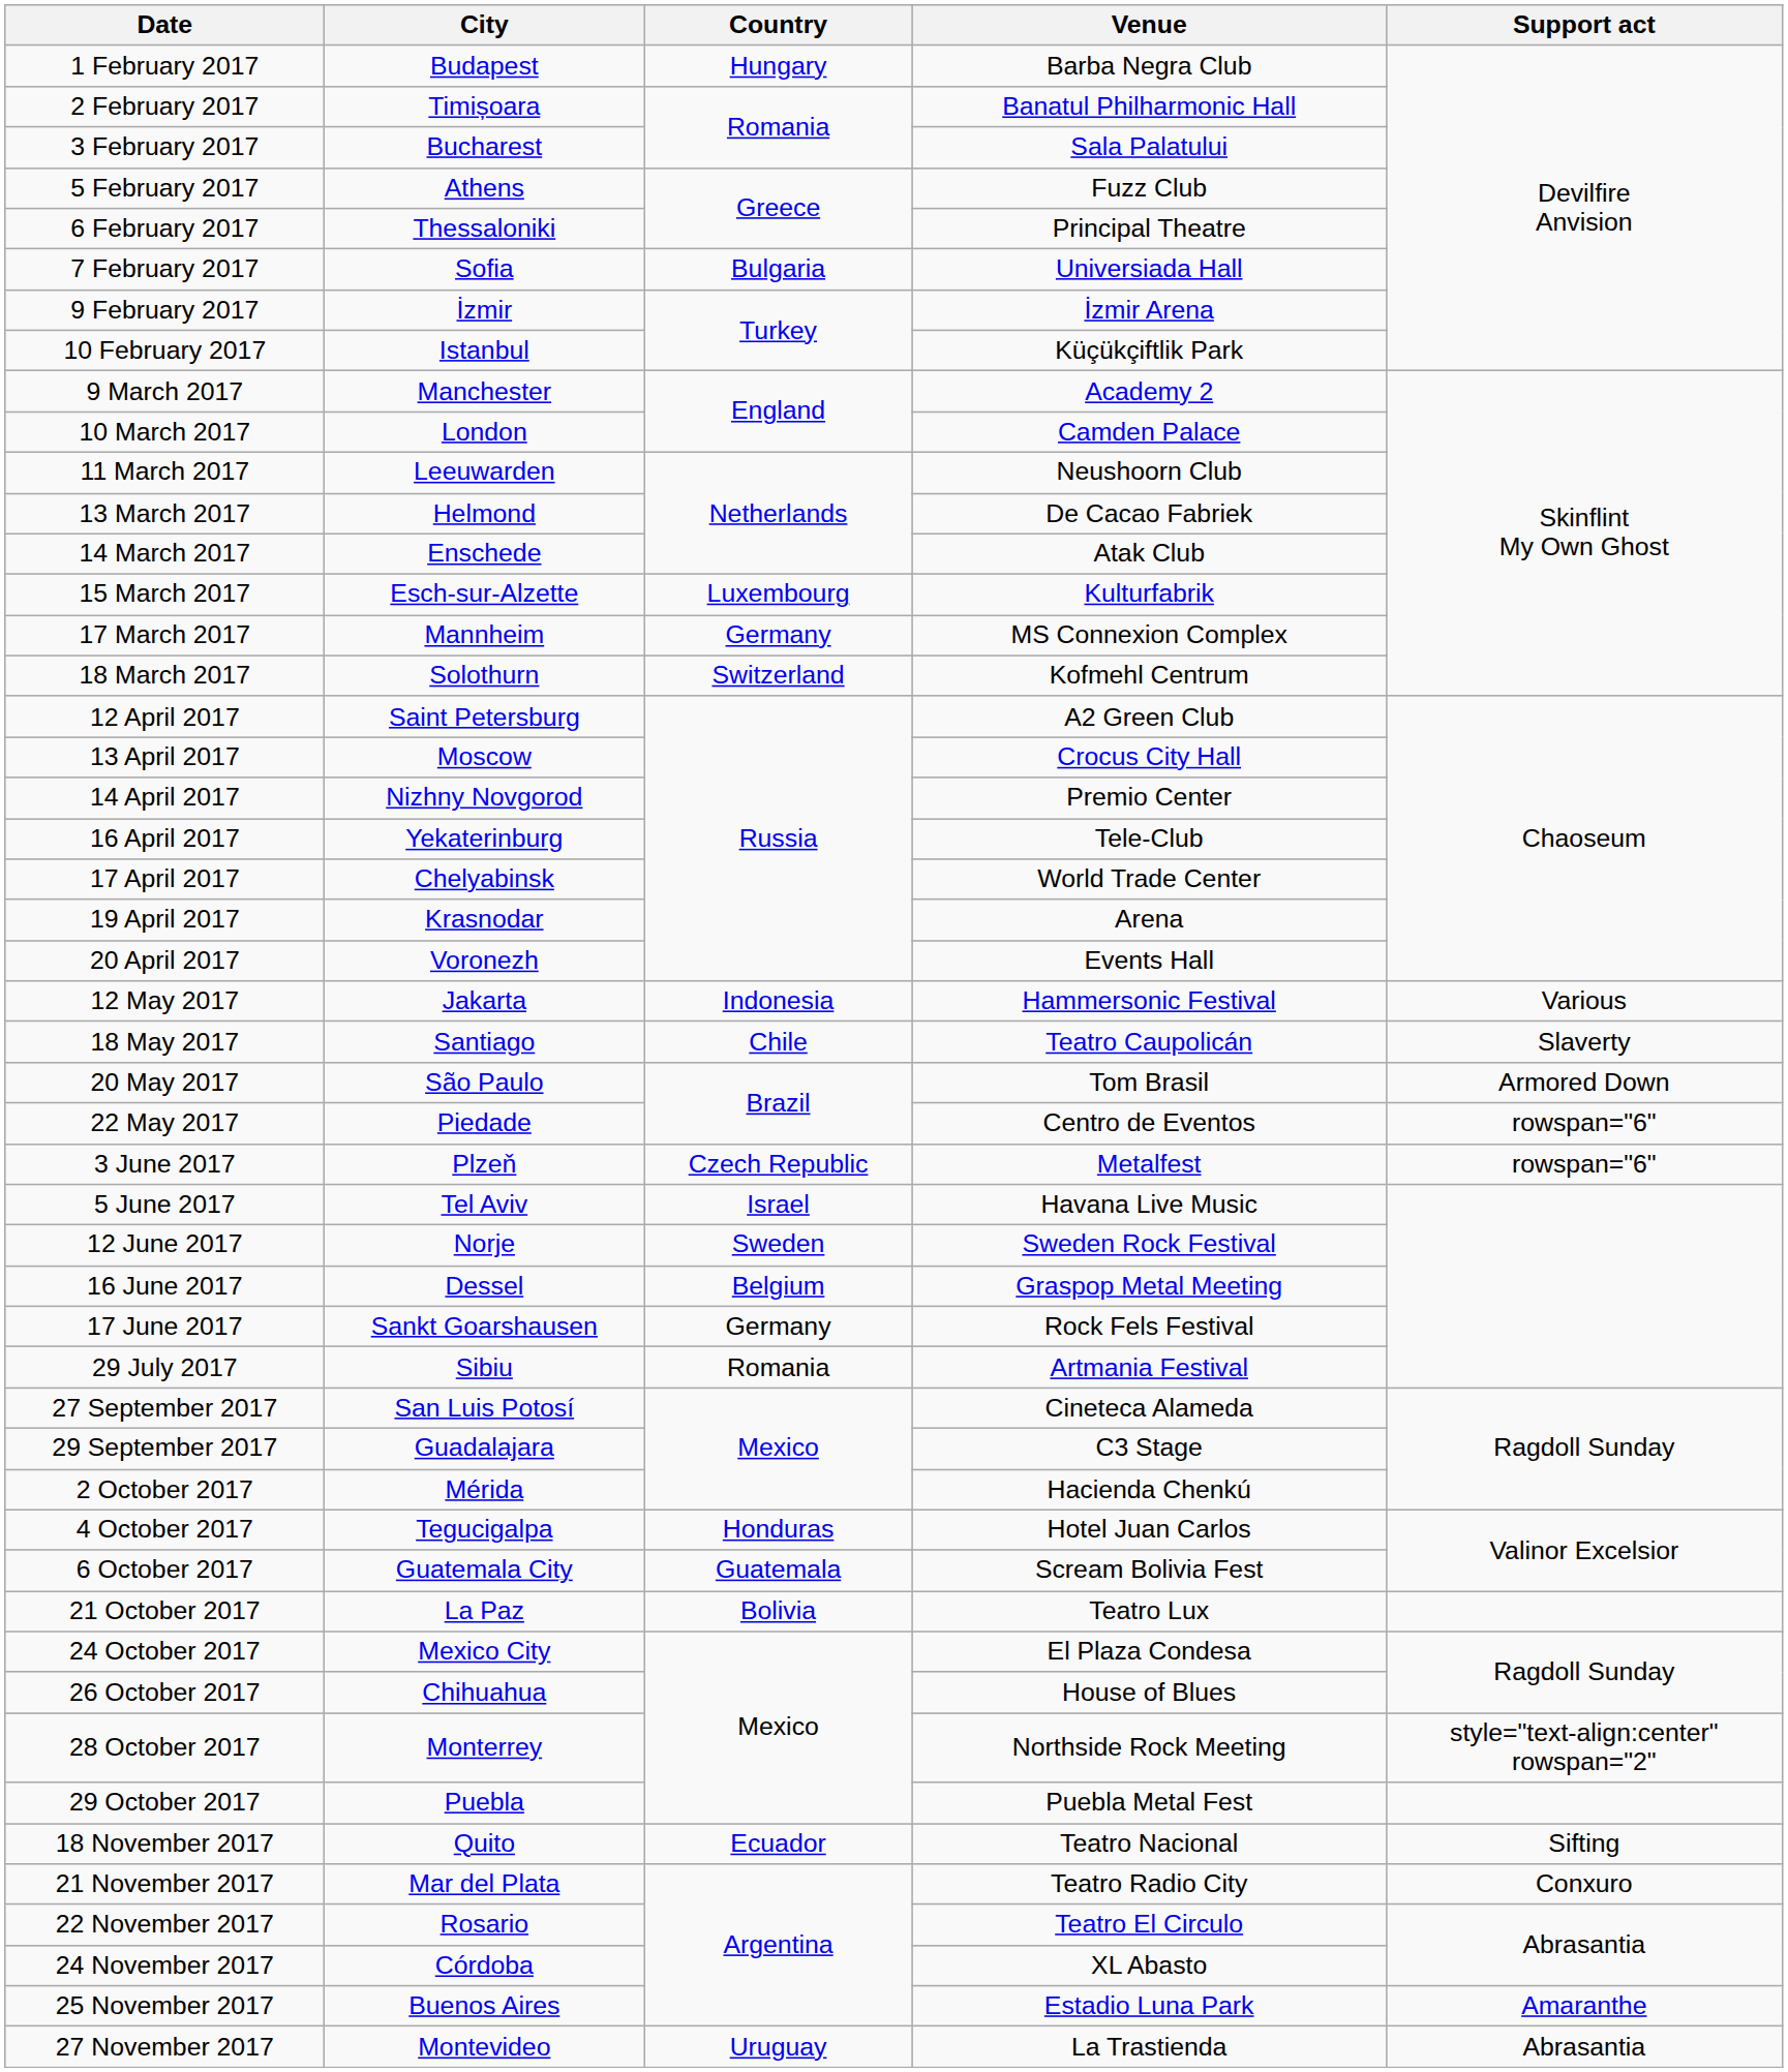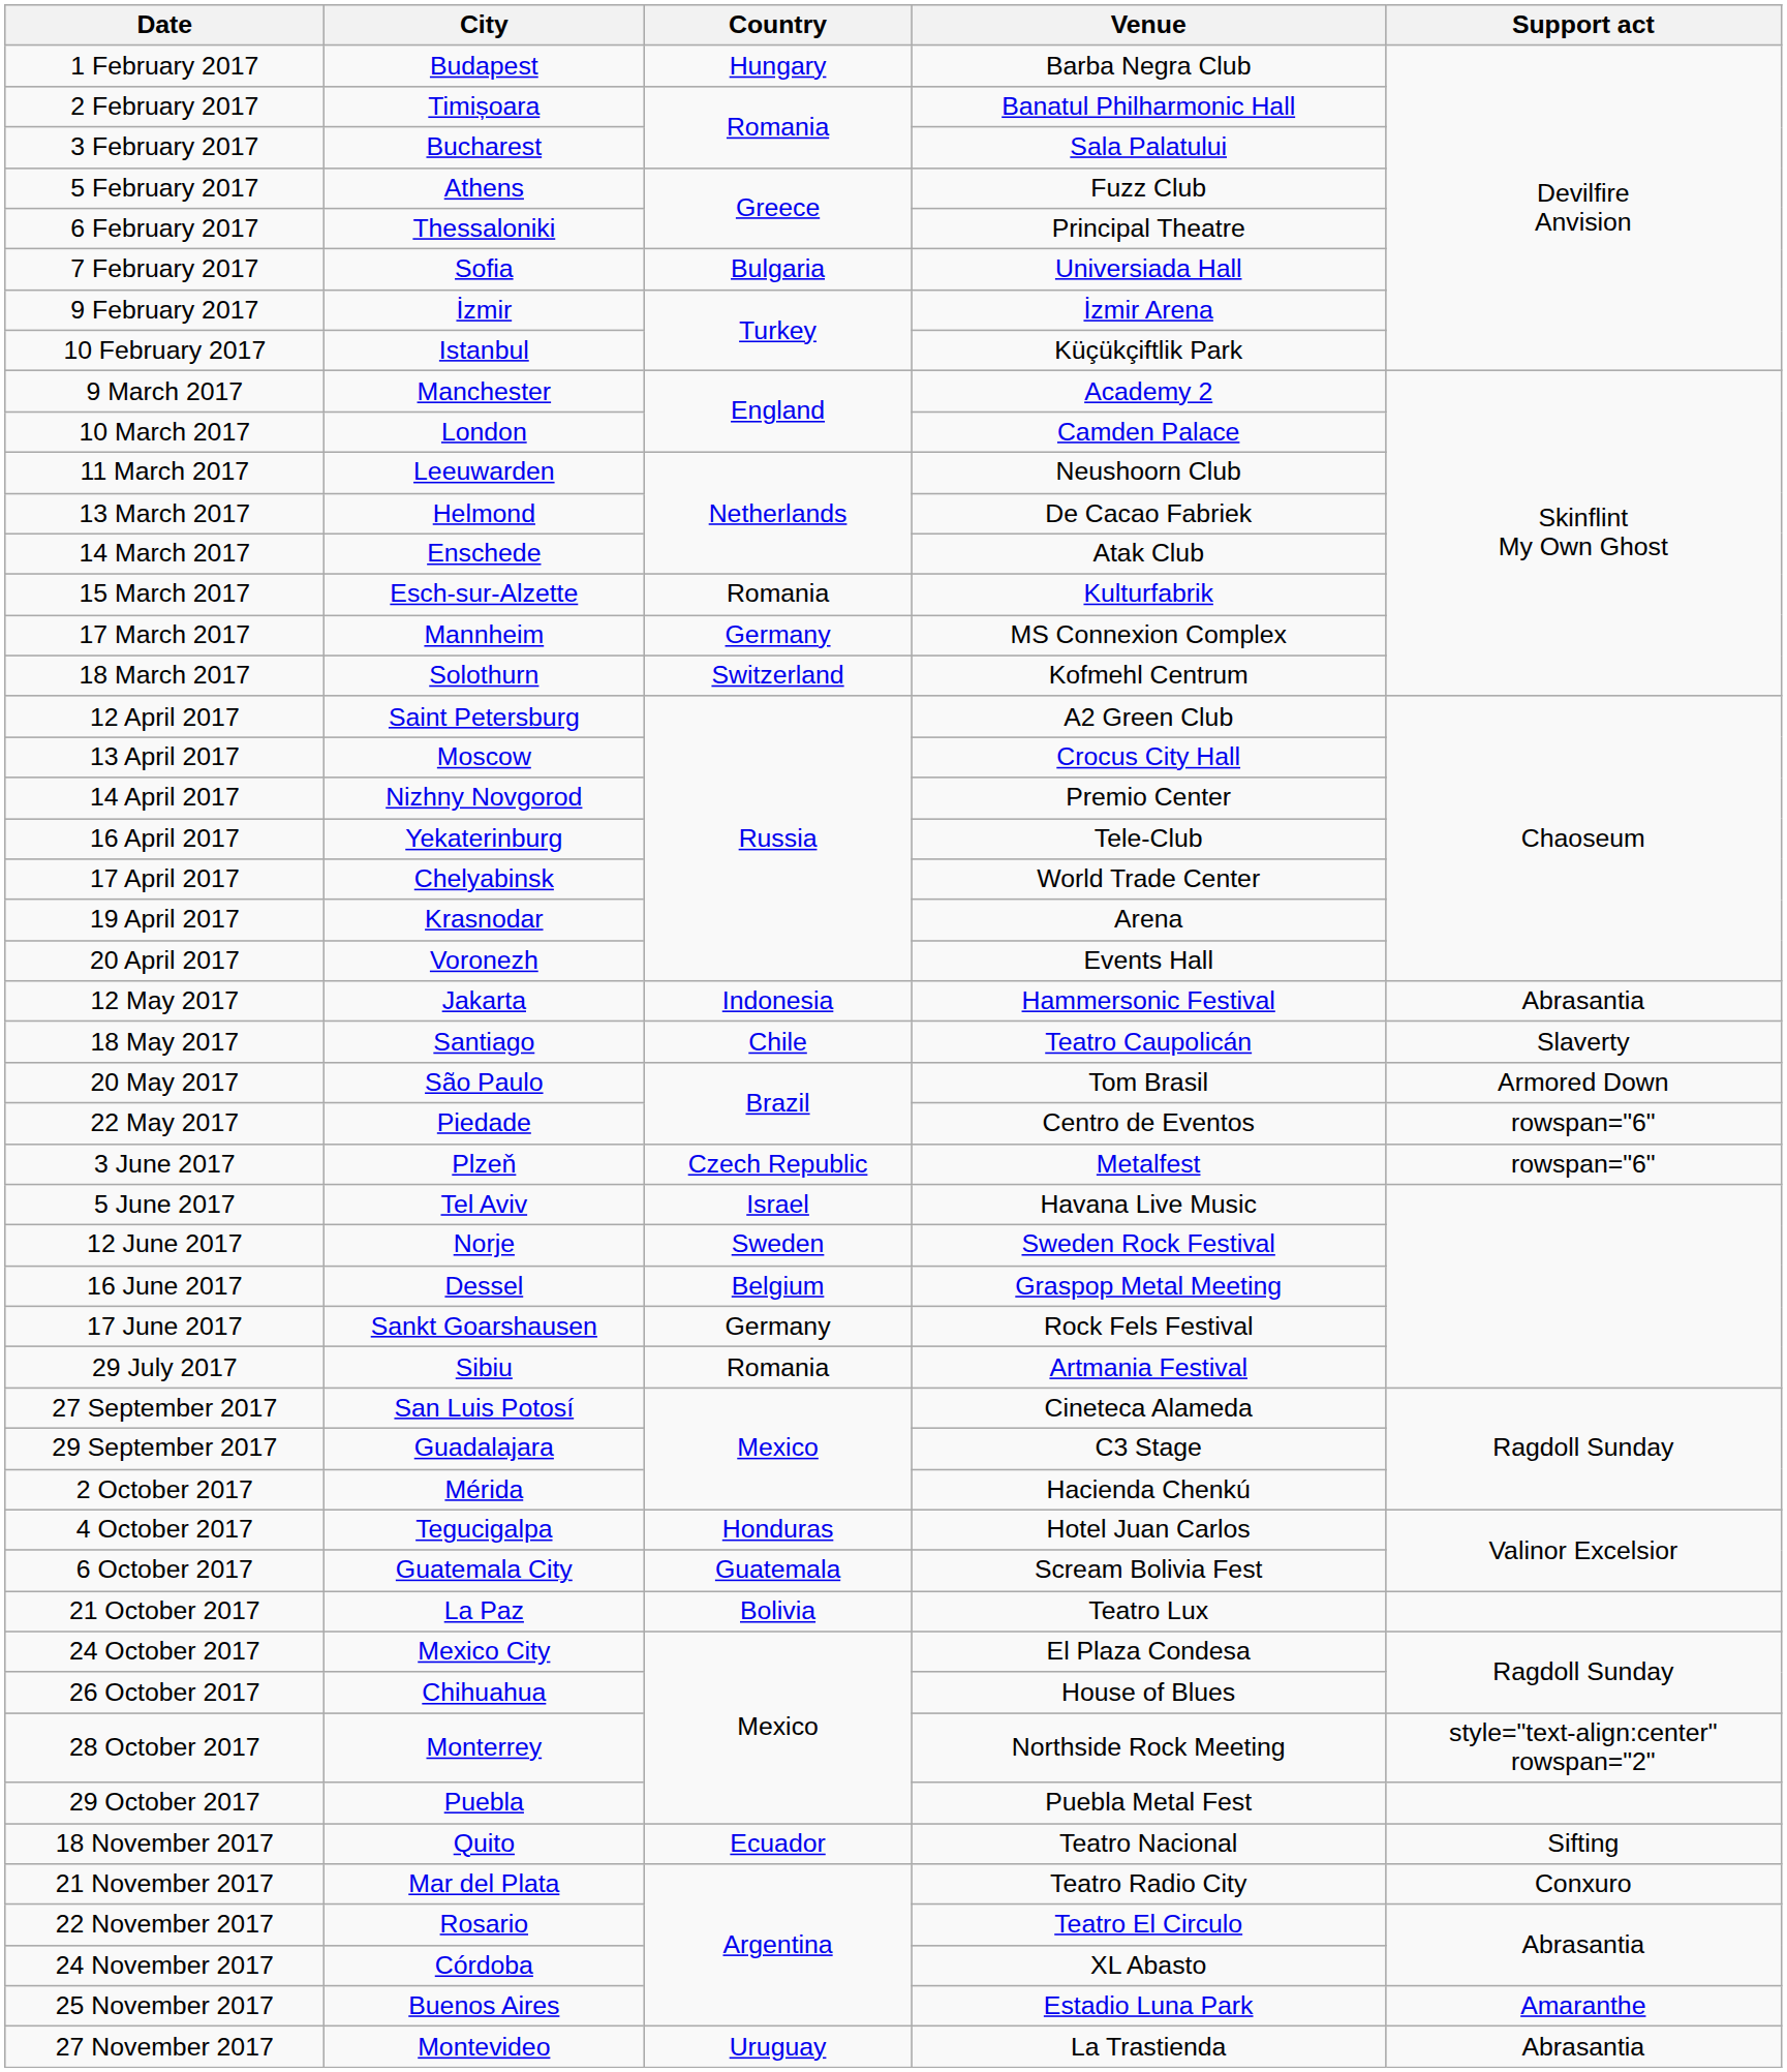15 March 2017 | Country: Luxembourg -> Romania
12 May 2017 | Support act: Various -> Abrasantia
